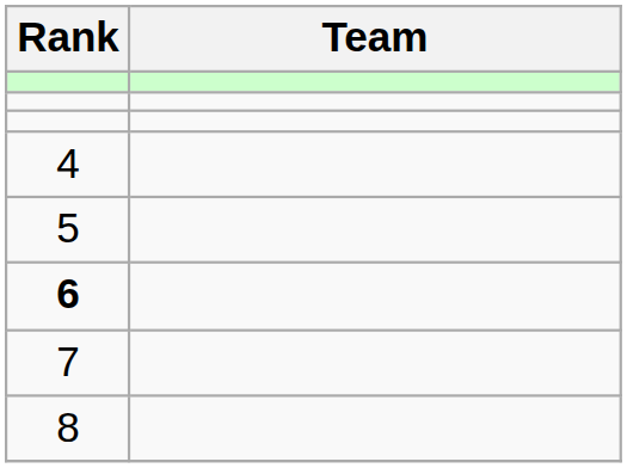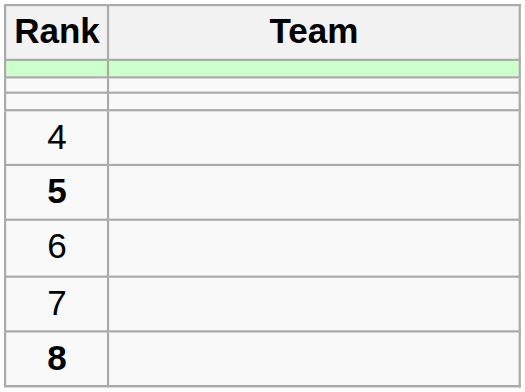row 6 | Rank: normal -> bold
row 7 | Rank: bold -> normal
row 9 | Rank: normal -> bold
